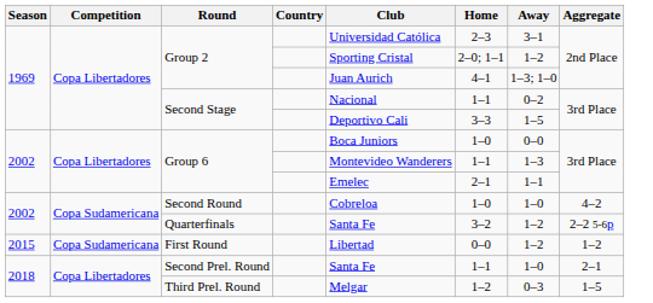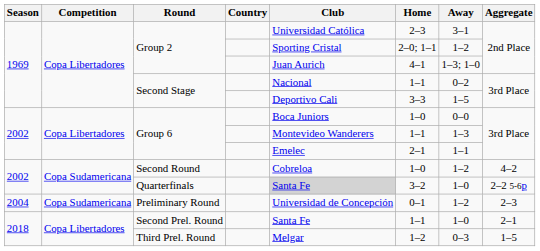Second Round | Away: 1–0 -> 1–2
Quarterfinals | Club: no background -> lightgrey background
Quarterfinals | Away: 1–2 -> 1–0
+ row: 2004 | Copa Sudamericana | Preliminary Round | Universidad de Concepción | 0–1 | 1–2 | 2–3
- row: 2015 | Copa Sudamericana | First Round | Libertad | 0–0 | 1–2 | 1–2
